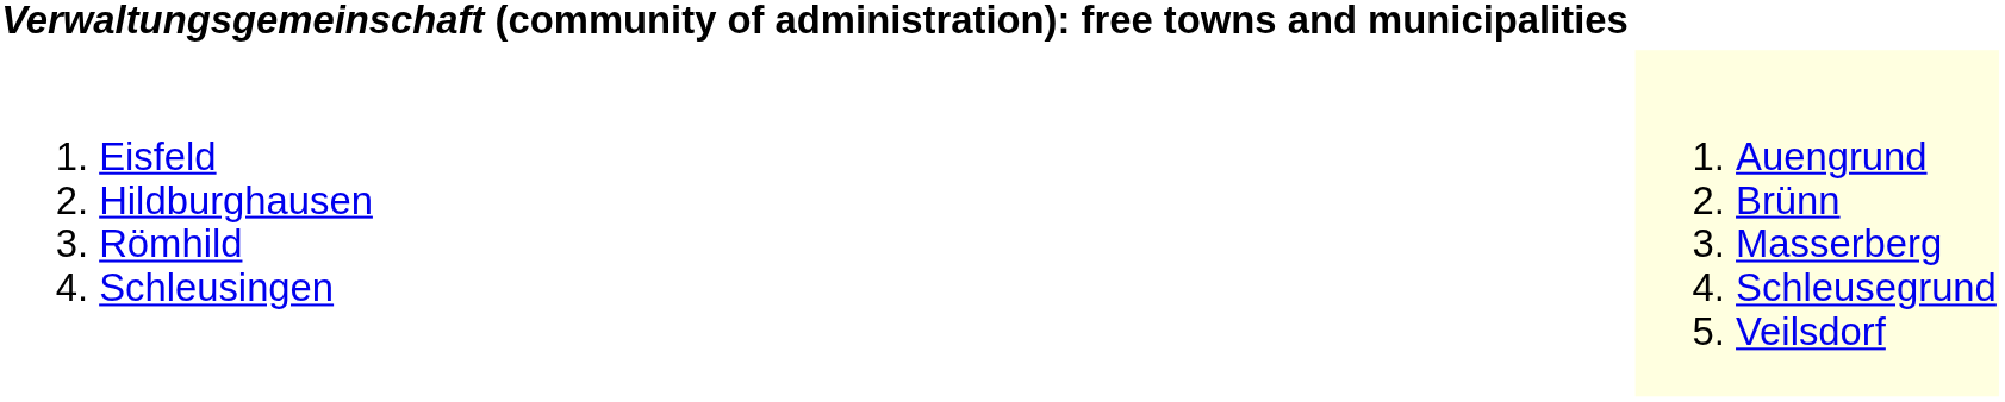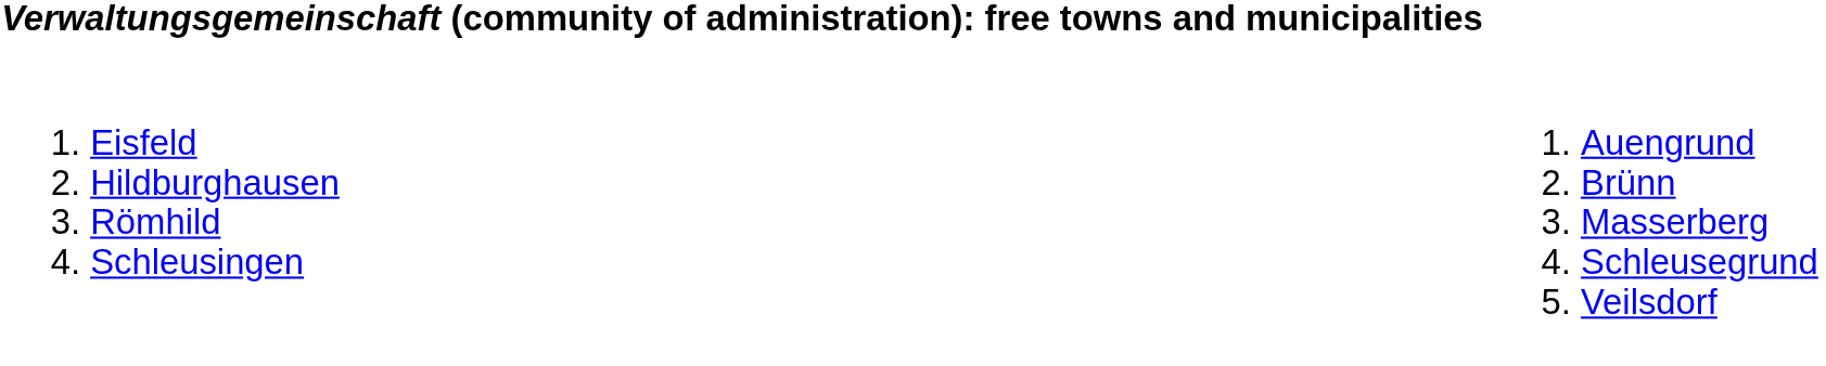Eisfeld Hildburghausen Römhild Schleusingen | column 2: lightyellow background -> no background
